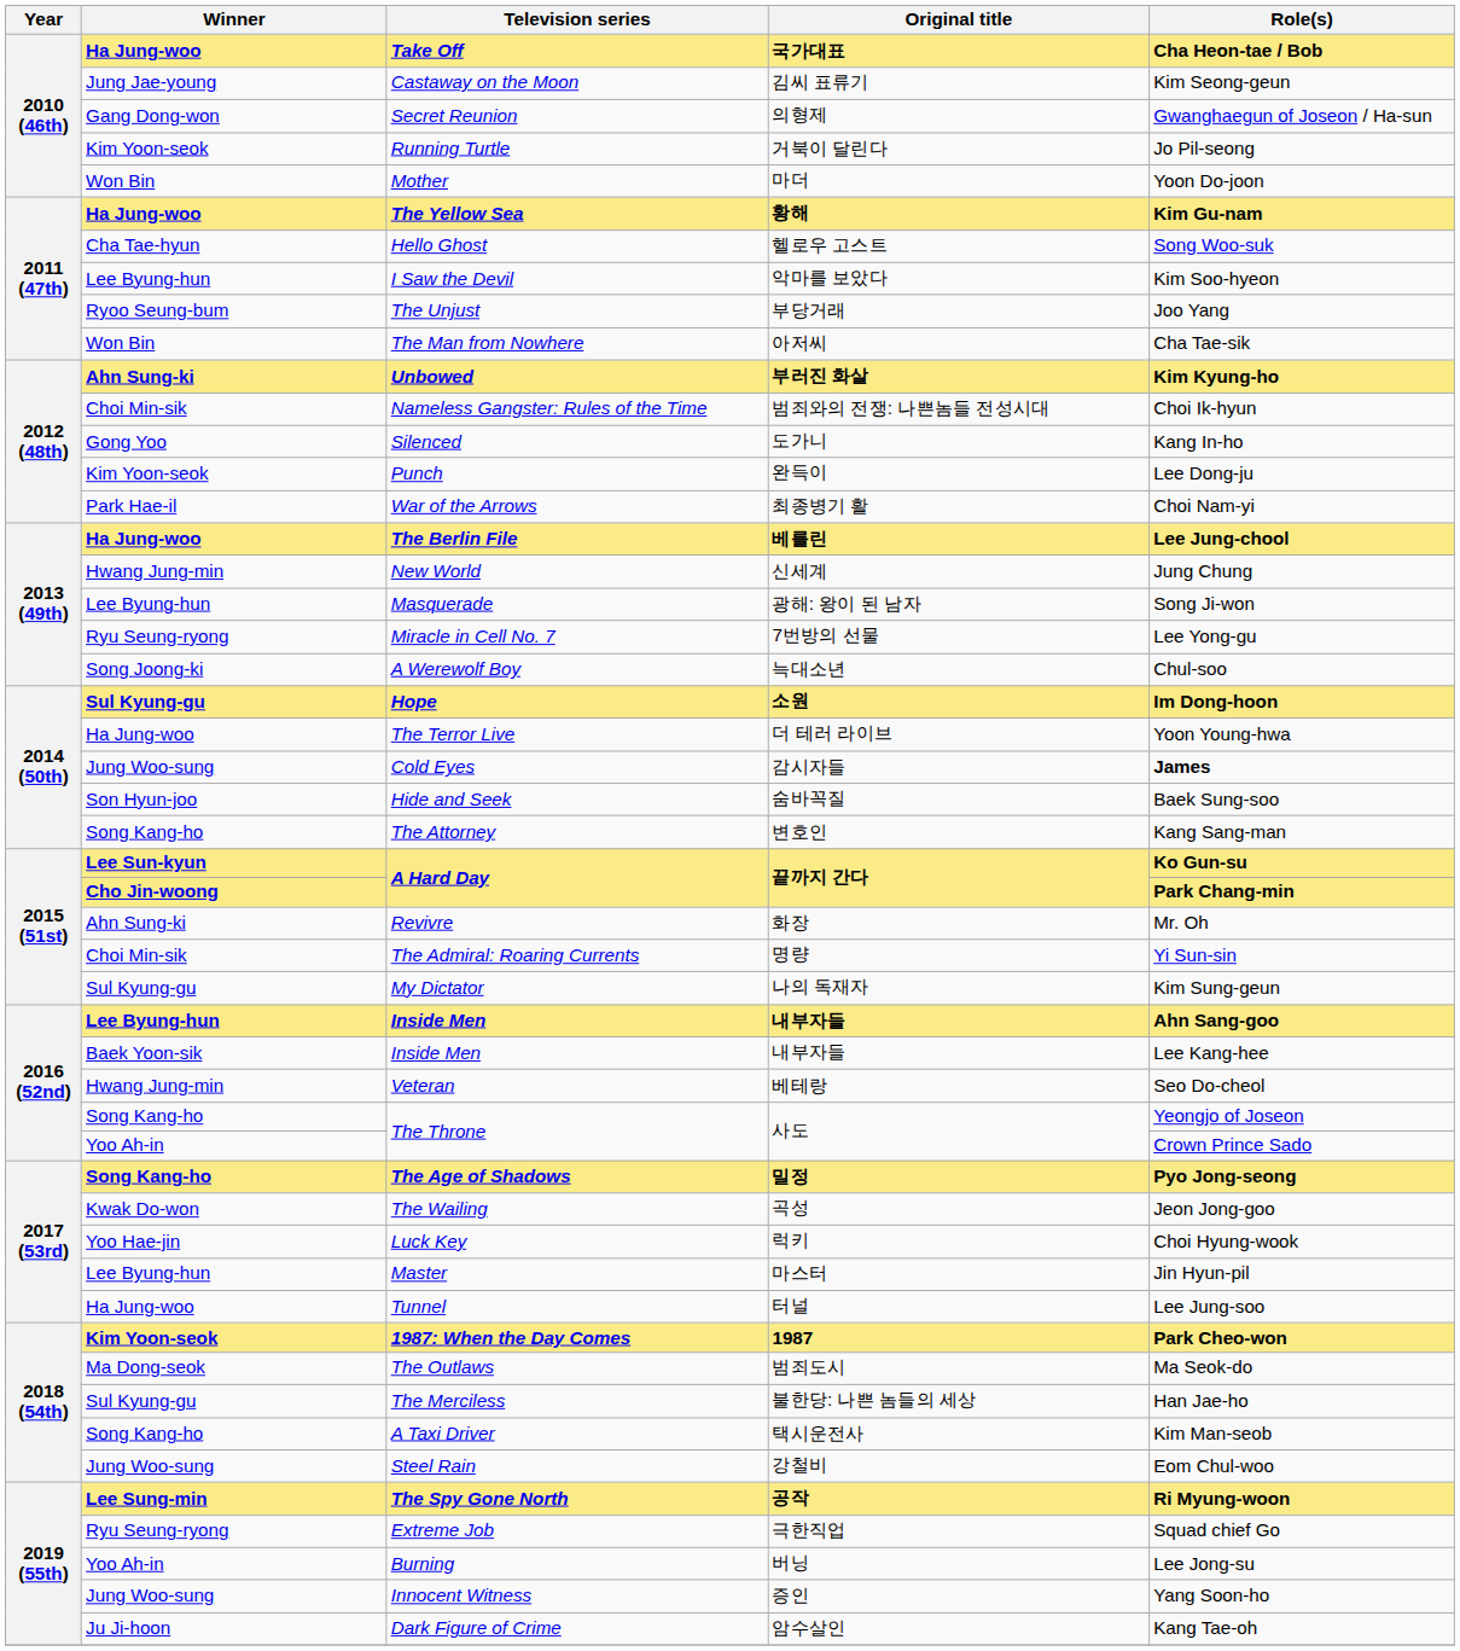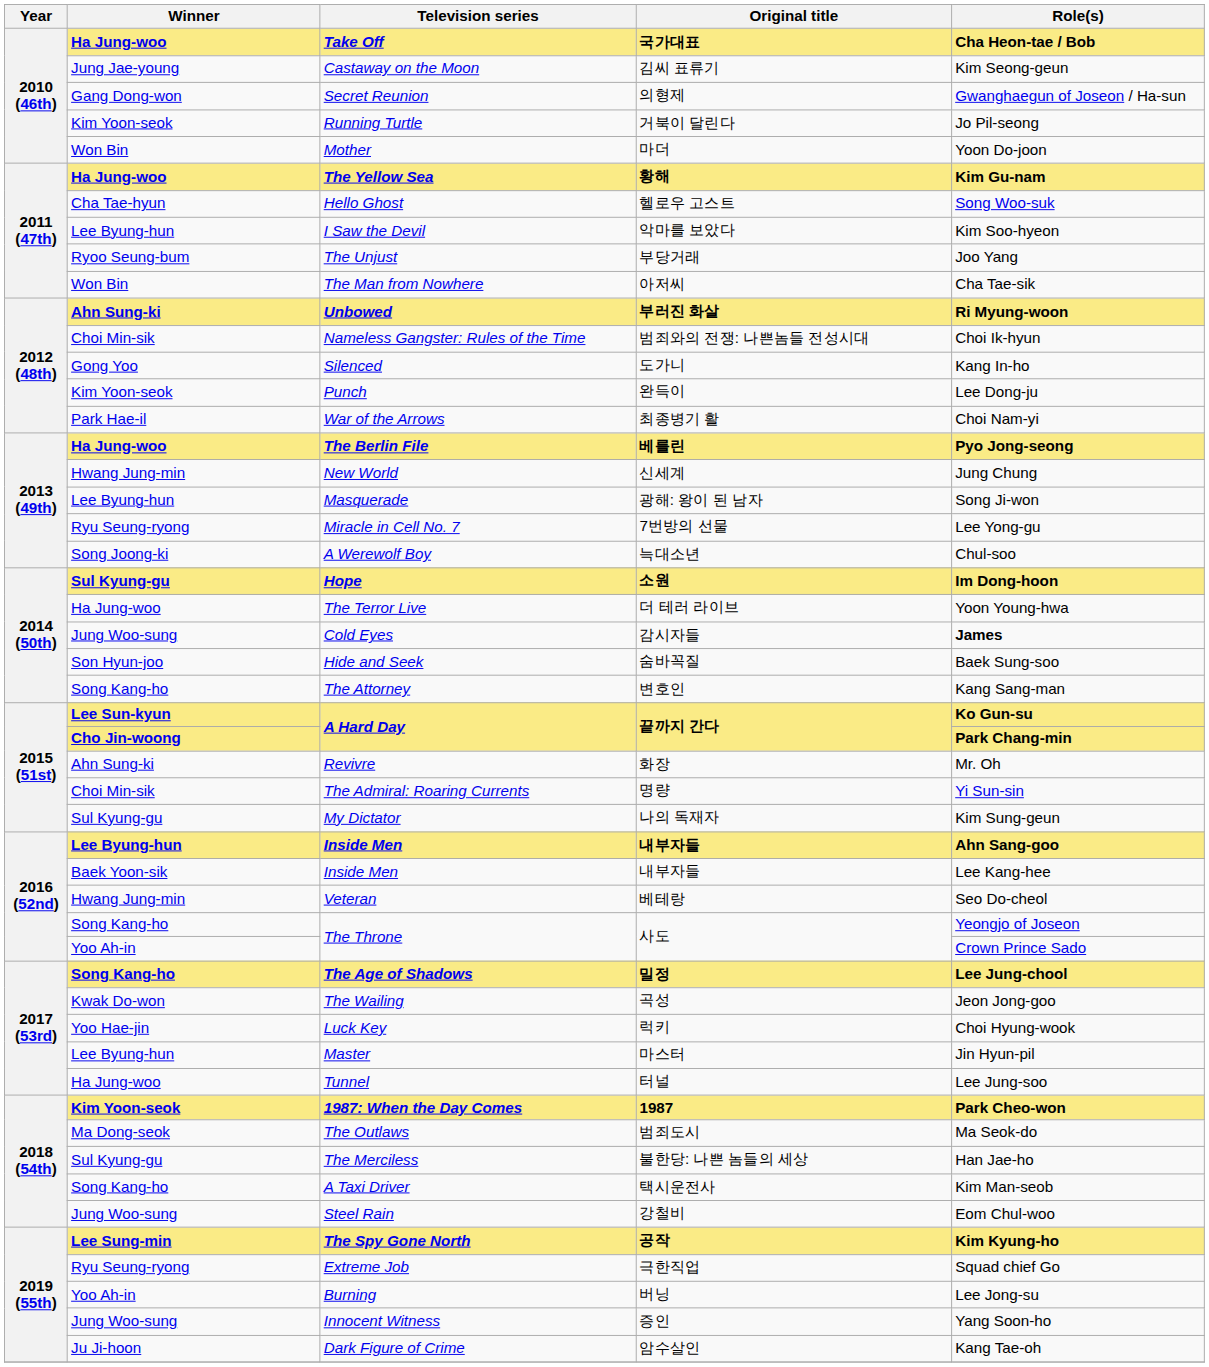Unbowed | Role(s): Kim Kyung-ho -> Ri Myung-woon
The Berlin File | Role(s): Lee Jung-chool -> Pyo Jong-seong
The Age of Shadows | Role(s): Pyo Jong-seong -> Lee Jung-chool
The Spy Gone North | Role(s): Ri Myung-woon -> Kim Kyung-ho
